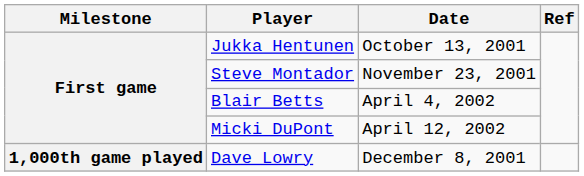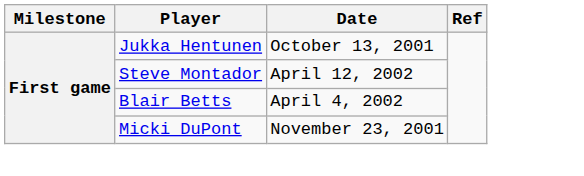Steve Montador | Date: November 23, 2001 -> April 12, 2002
Micki DuPont | Date: April 12, 2002 -> November 23, 2001
- row: 1,000th game played | Dave Lowry | December 8, 2001
